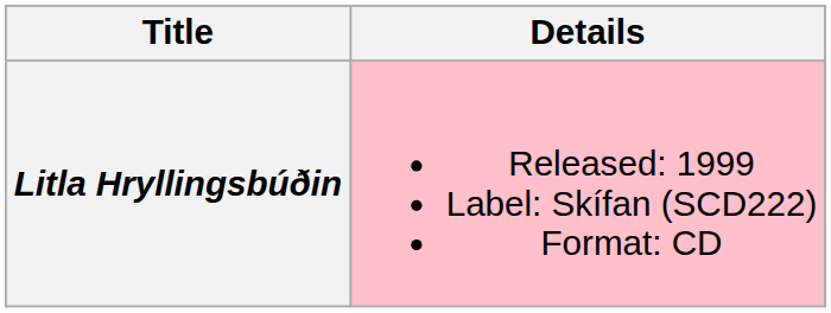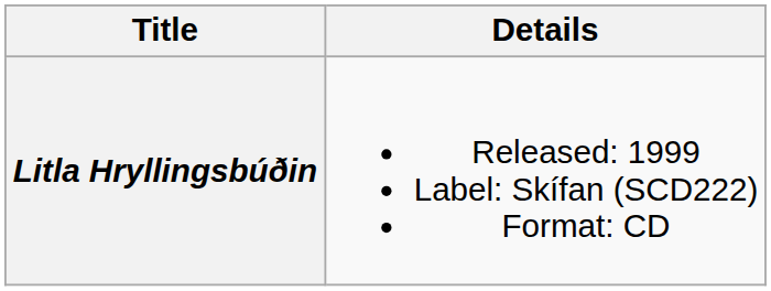Litla Hryllingsbúðin | Details: pink background -> no background
